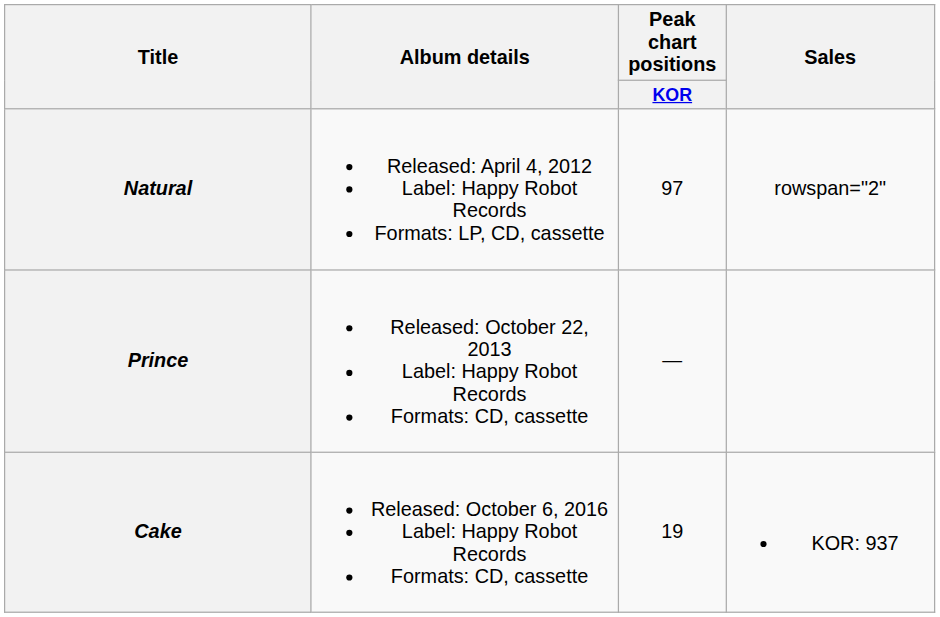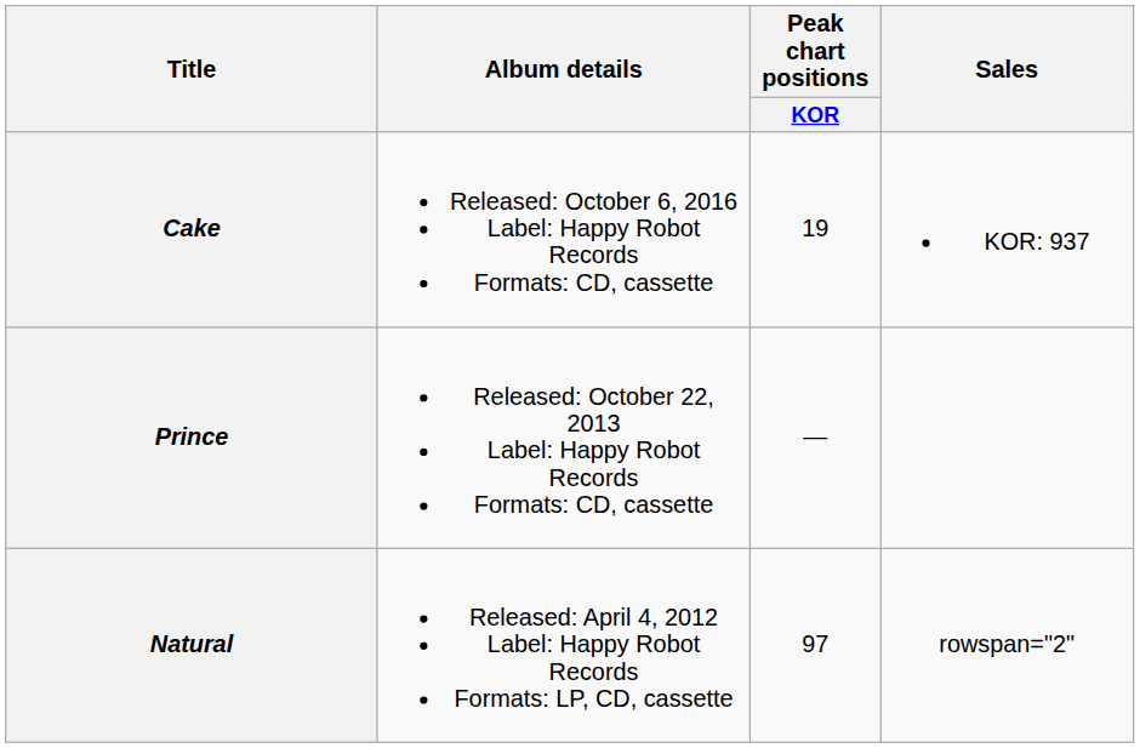rows swapped: Natural <-> Cake
